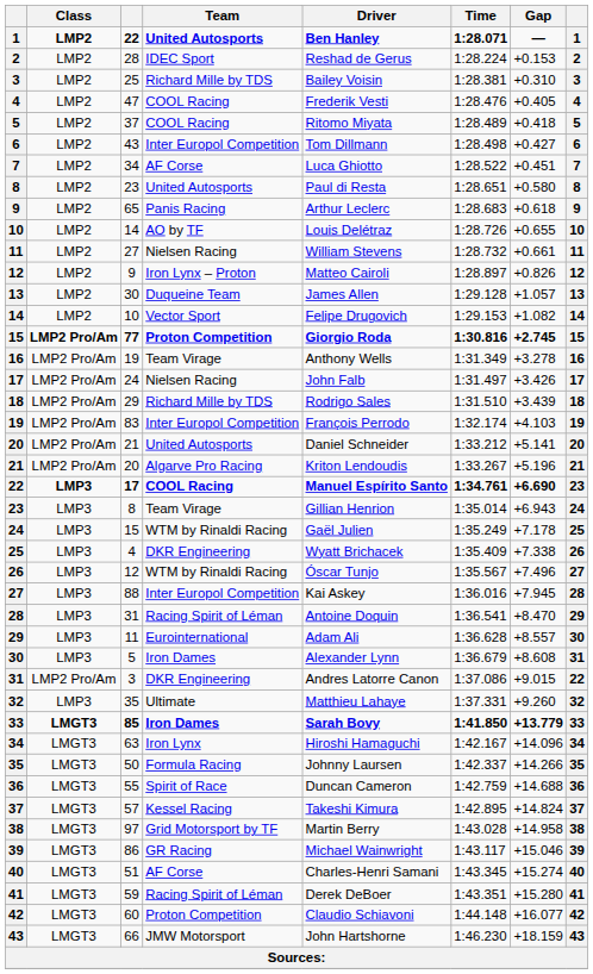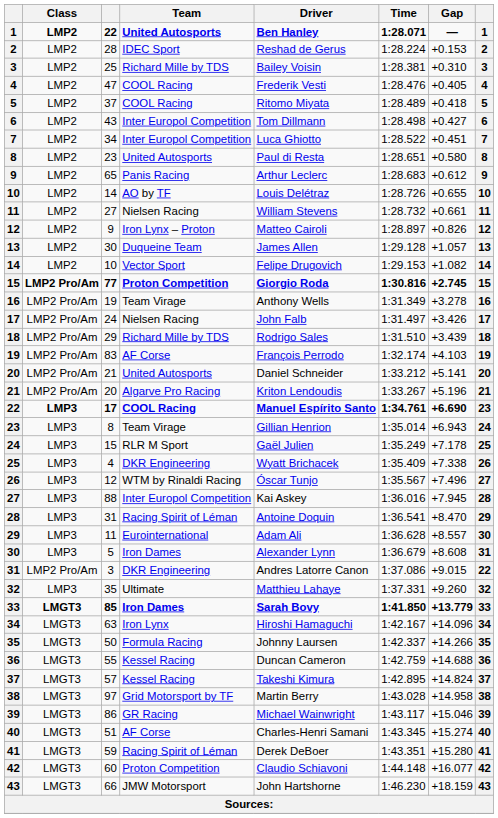row 8 | Team: AF Corse -> Inter Europol Competition
row 10 | Gap: +0.618 -> +0.612
row 20 | Team: Inter Europol Competition -> AF Corse
row 25 | Team: WTM by Rinaldi Racing -> RLR M Sport
row 37 | Team: Spirit of Race -> Kessel Racing
